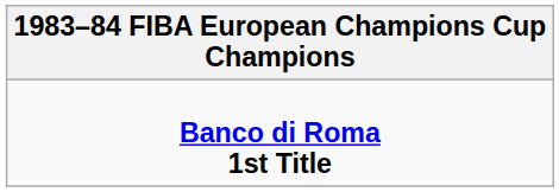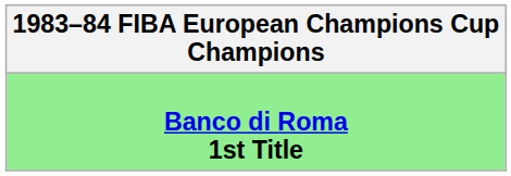row 2 | column 1: no background -> lightgreen background
